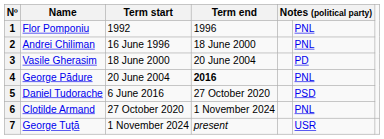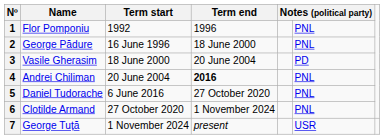2 | Name: Andrei Chiliman -> George Pădure
4 | Name: George Pădure -> Andrei Chiliman
5 | column 6: PSD -> PNL
